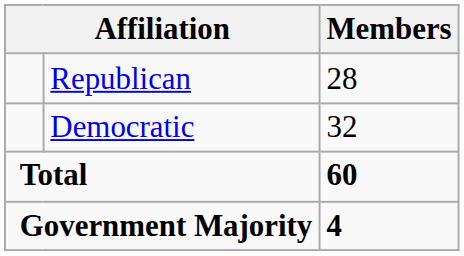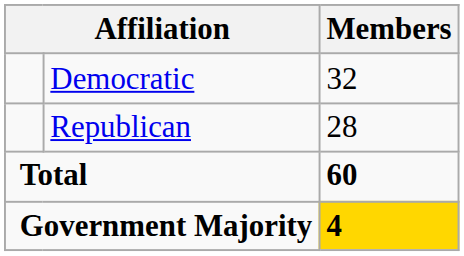rows swapped: Democratic <-> Republican
Government Majority | Members: no background -> gold background
